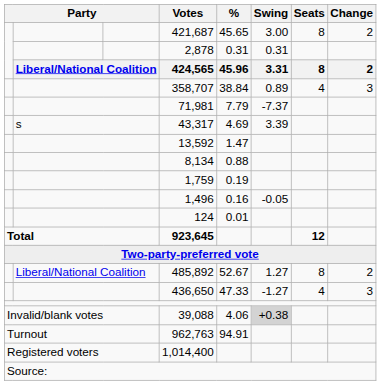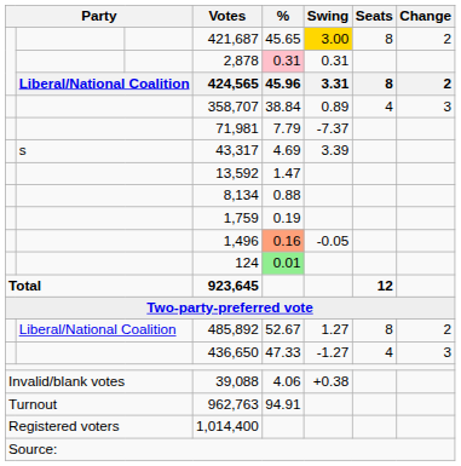421,687 | Swing: no background -> gold background
2,878 | %: no background -> pink background
1,496 | %: no background -> lightsalmon background
124 | %: no background -> lightgreen background
39,088 | Swing: lightgrey background -> no background
